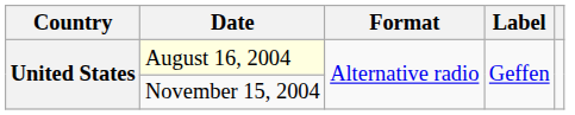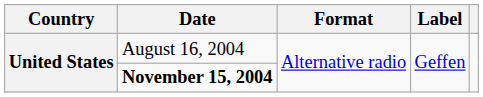August 16, 2004 | Date: lightyellow background -> no background
November 15, 2004 | Date: normal -> bold
